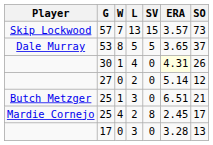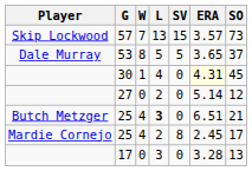30 | SO: 26 -> 45
Butch Metzger / 25 | W: 1 -> 4
Butch Metzger / 25 | L: normal -> bold
